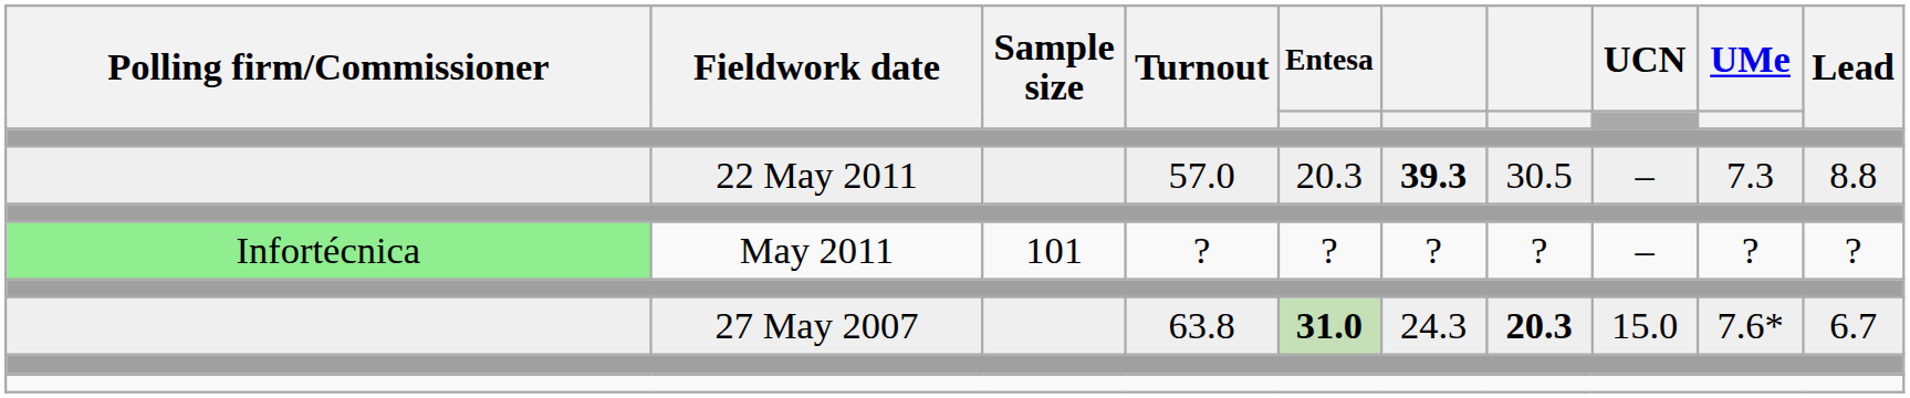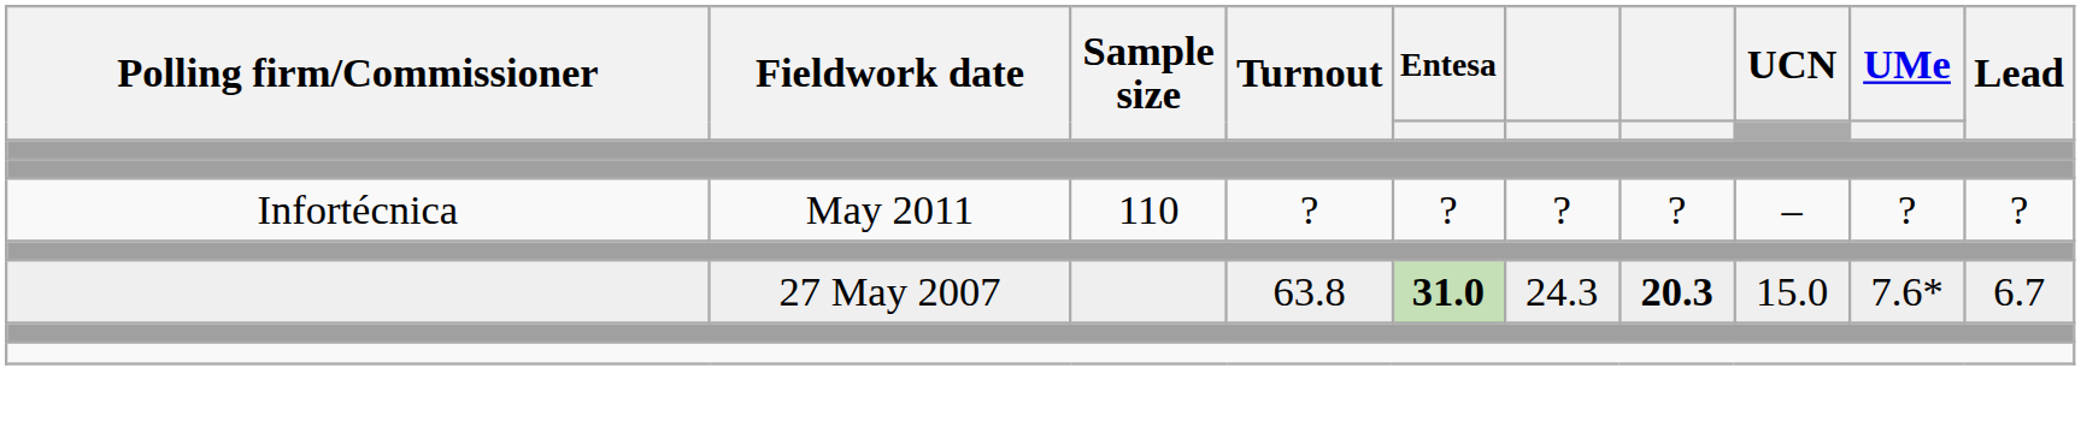- row: 22 May 2011 | 57.0 | 20.3 | 39.3 | 30.5 | – | 7.3 | 8.8
May 2011 | Polling firm/Commissioner: lightgreen background -> no background
May 2011 | Sample size: 101 -> 110
